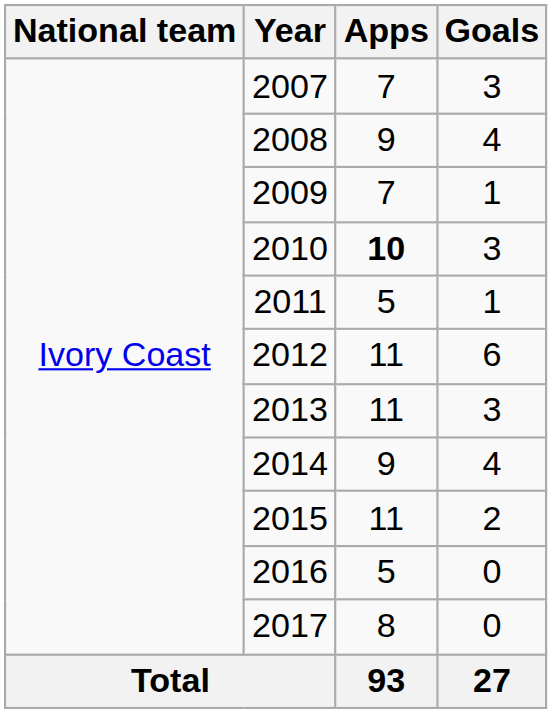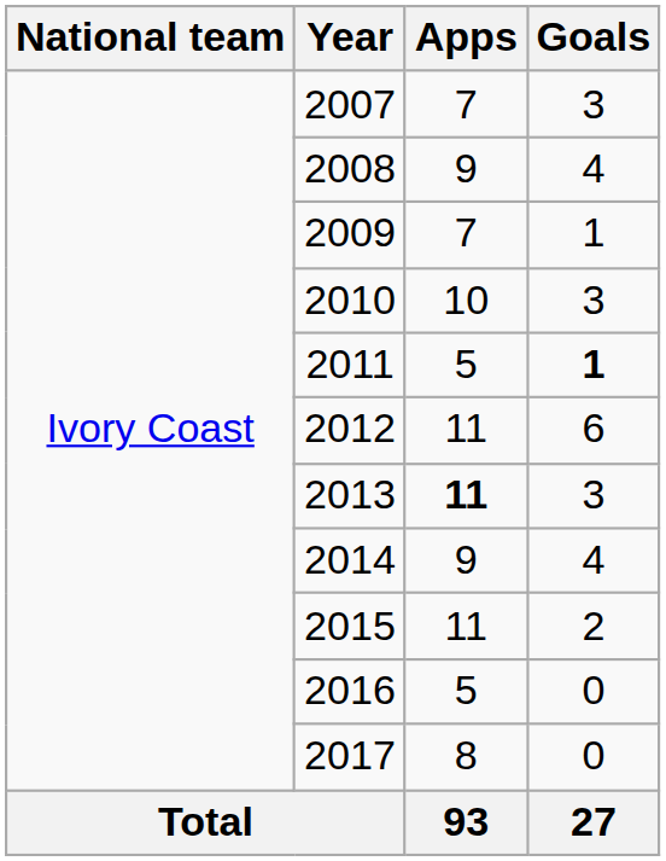2010 | Apps: bold -> normal
2011 | Goals: normal -> bold
2013 | Apps: normal -> bold
